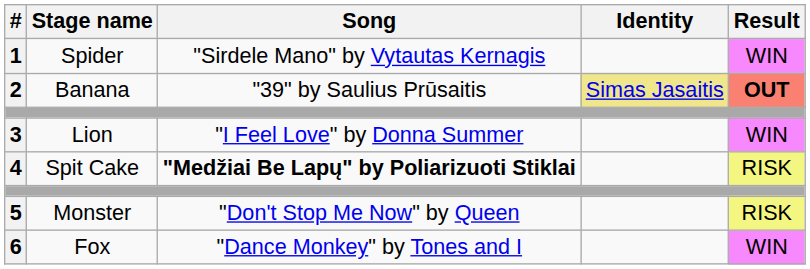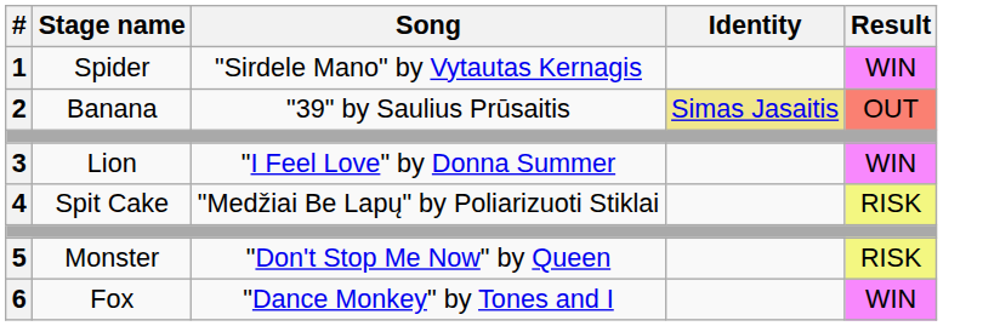2 | Result: bold -> normal
4 | Song: bold -> normal
